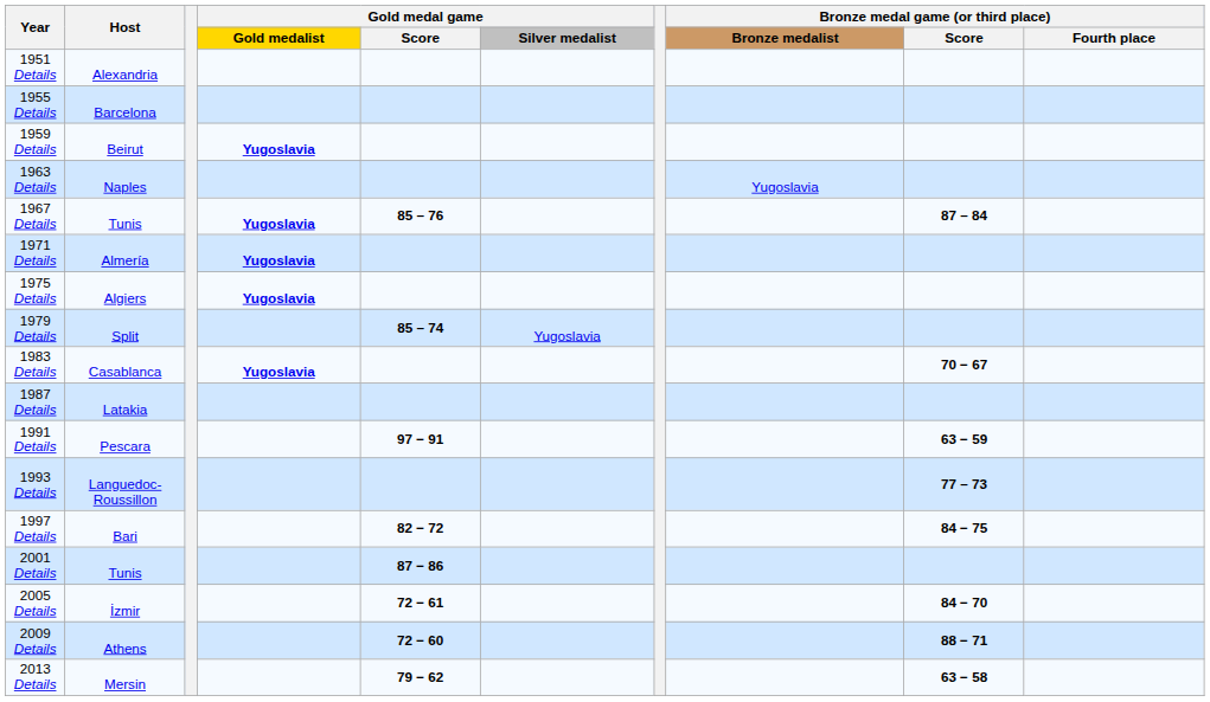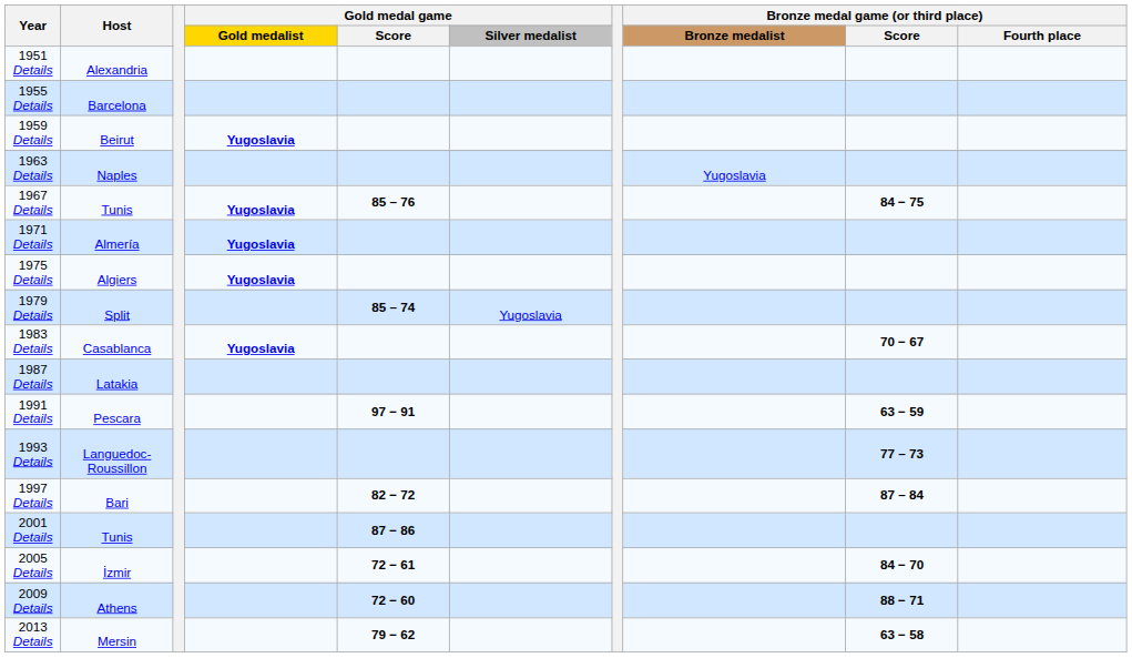1967 Details | Bronze medal game (or third place) / Score: 87 – 84 -> 84 − 75
1997 Details | Bronze medal game (or third place) / Score: 84 − 75 -> 87 – 84
